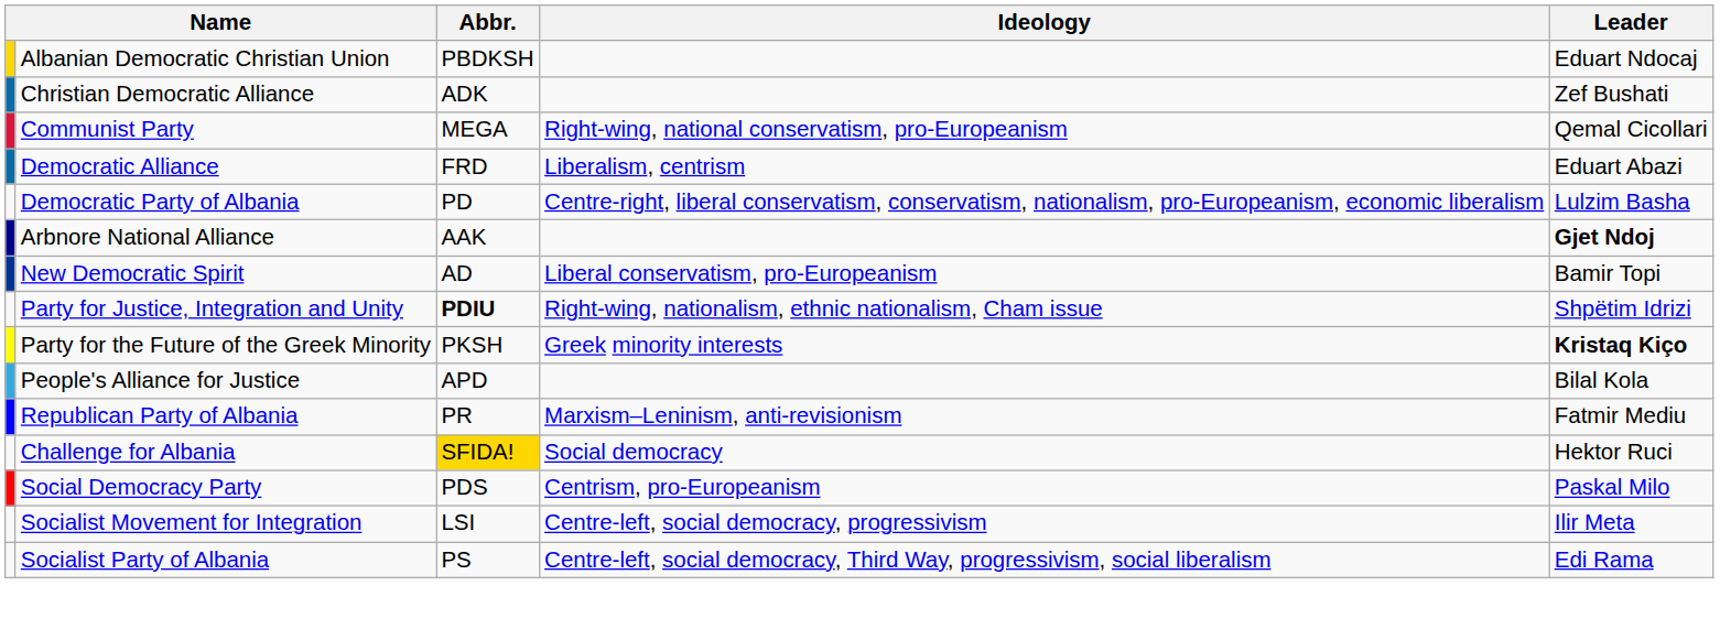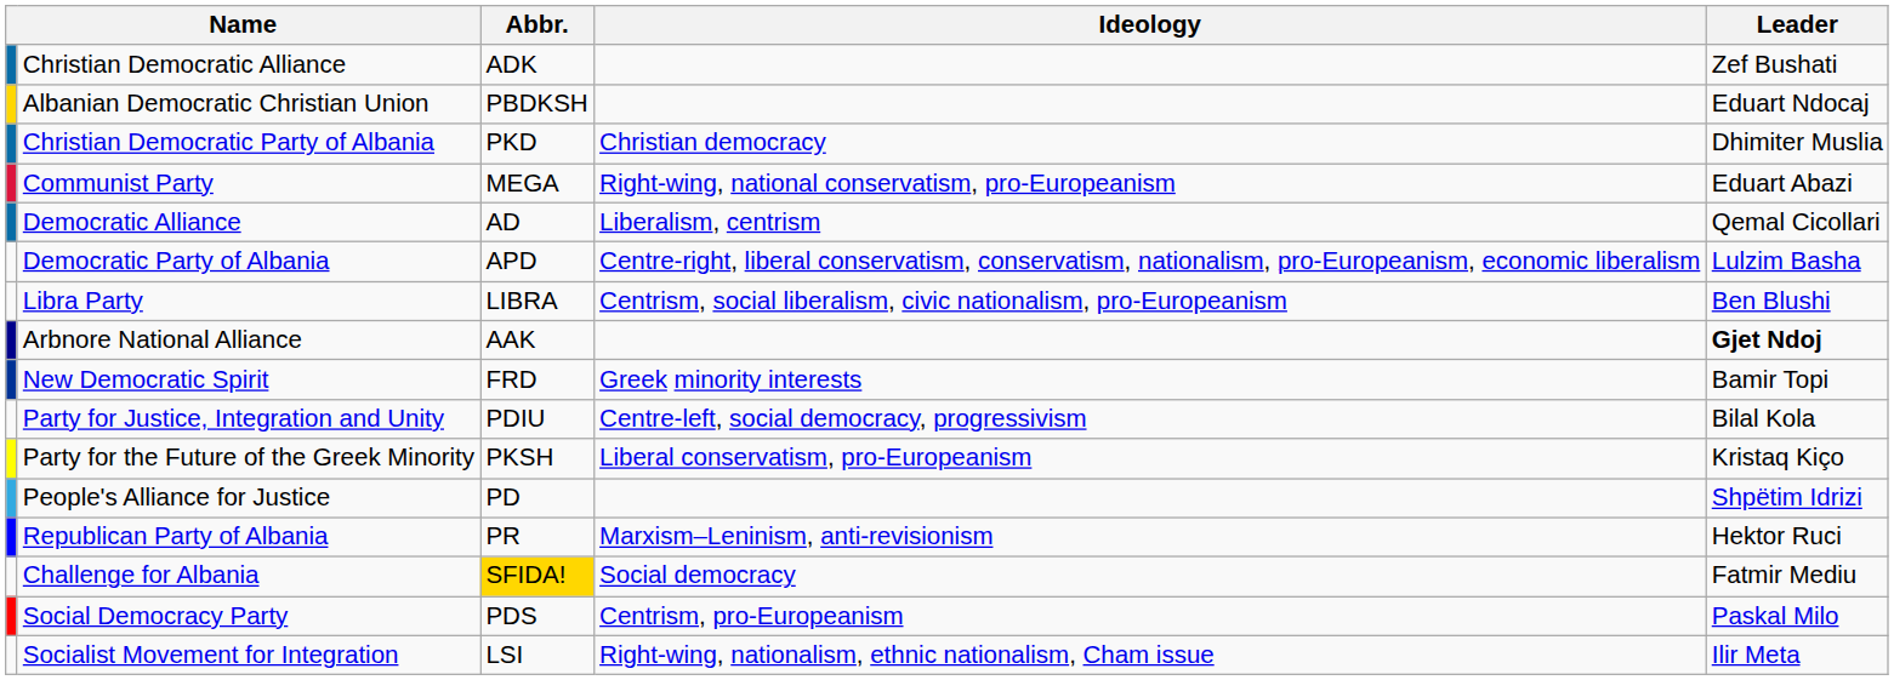rows swapped: Albanian Democratic Christian Union <-> Christian Democratic Alliance
+ row: Christian Democratic Party of Albania | PKD | Christian democracy | Dhimiter Muslia
Communist Party | Leader: Qemal Cicollari -> Eduart Abazi
Democratic Alliance | Abbr.: FRD -> AD
Democratic Alliance | Leader: Eduart Abazi -> Qemal Cicollari
Democratic Party of Albania | Abbr.: PD -> APD
+ row: Libra Party | LIBRA | Centrism, social liberalism, civic nationalism, pro-Europeanism | Ben Blushi
New Democratic Spirit | Abbr.: AD -> FRD
New Democratic Spirit | Ideology: Liberal conservatism, pro-Europeanism -> Greek minority interests
Party for Justice, Integration and Unity | Abbr.: bold -> normal
Party for Justice, Integration and Unity | Ideology: Right-wing, nationalism, ethnic nationalism, Cham issue -> Centre-left, social democracy, progressivism
Party for Justice, Integration and Unity | Leader: Shpëtim Idrizi -> Bilal Kola
Party for the Future of the Greek Minority | Ideology: Greek minority interests -> Liberal conservatism, pro-Europeanism
Party for the Future of the Greek Minority | Leader: bold -> normal
People's Alliance for Justice | Abbr.: APD -> PD
People's Alliance for Justice | Leader: Bilal Kola -> Shpëtim Idrizi
Republican Party of Albania | Leader: Fatmir Mediu -> Hektor Ruci
Challenge for Albania | Leader: Hektor Ruci -> Fatmir Mediu
Socialist Movement for Integration | Ideology: Centre-left, social democracy, progressivism -> Right-wing, nationalism, ethnic nationalism, Cham issue
- row: Socialist Party of Albania | PS | Centre-left, social democracy, Third Way, progressivism, social liberalism | Edi Rama
